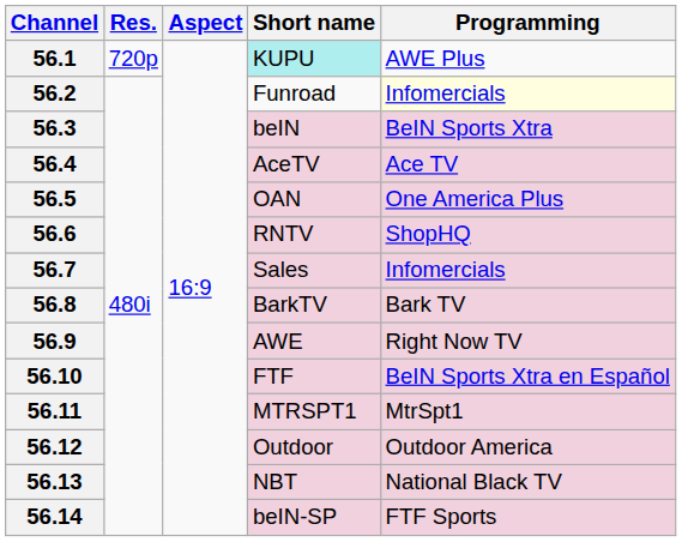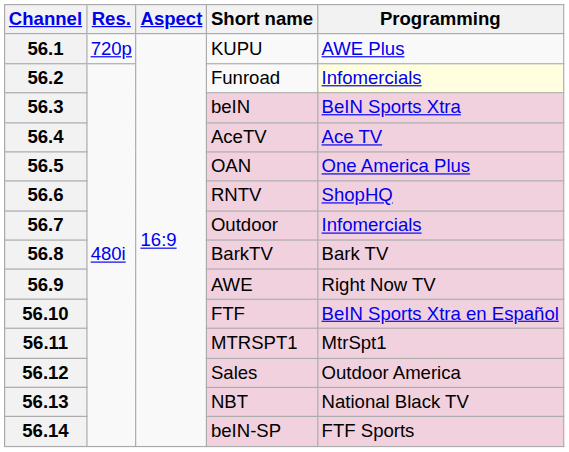56.1 | Short name: paleturquoise background -> no background
56.7 | Short name: Sales -> Outdoor
56.12 | Short name: Outdoor -> Sales
